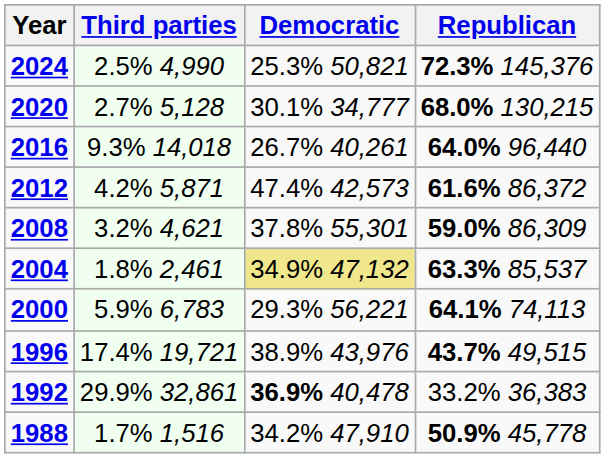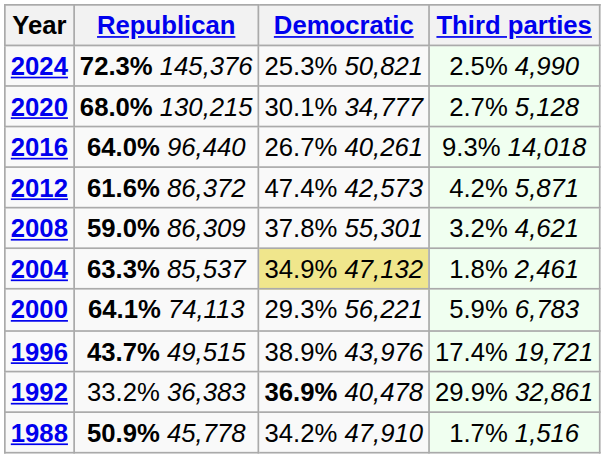columns swapped: Republican <-> Third parties
